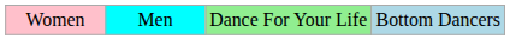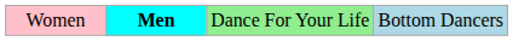Women | column 2: normal -> bold
